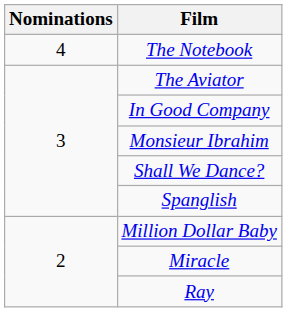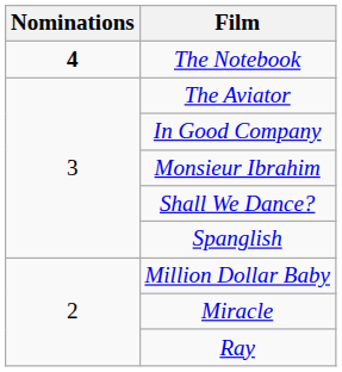The Notebook | Nominations: normal -> bold
